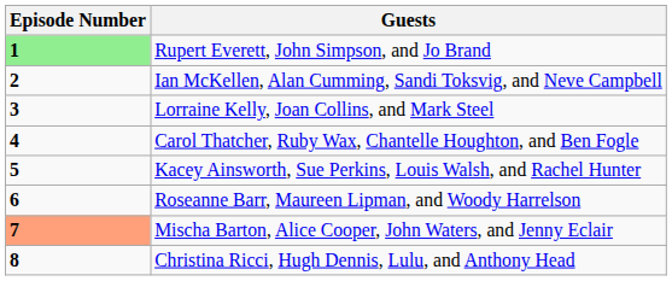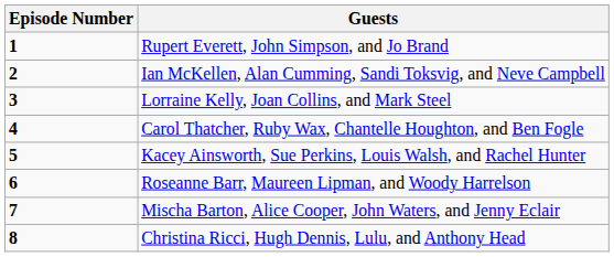Rupert Everett, John Simpson, and Jo Brand | Episode Number: lightgreen background -> no background
Mischa Barton, Alice Cooper, John Waters, and Jenny Eclair | Episode Number: lightsalmon background -> no background
